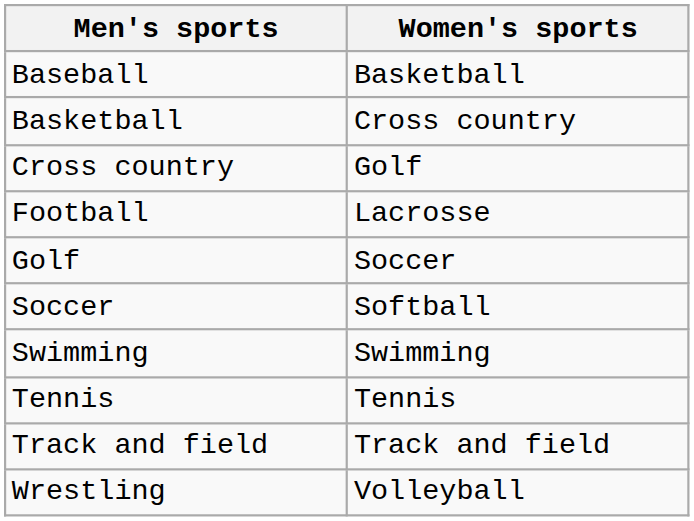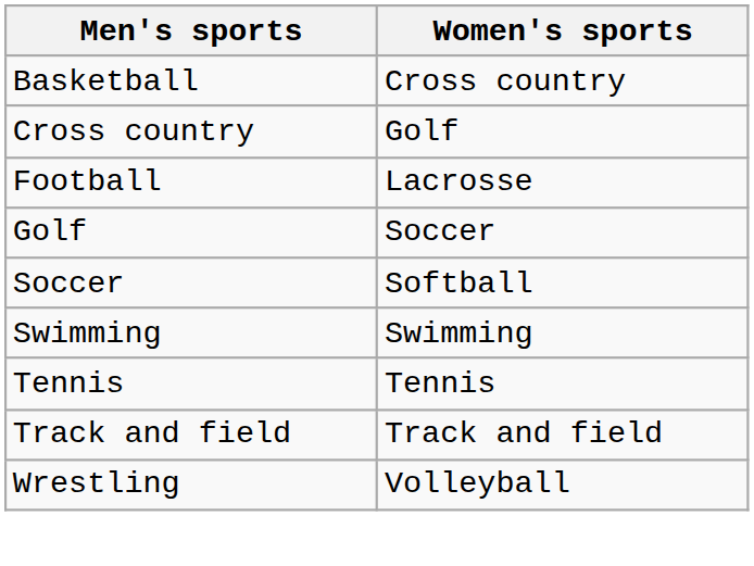- row: Baseball | Basketball
